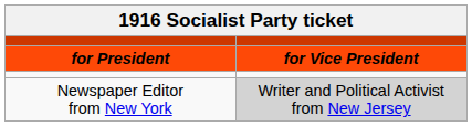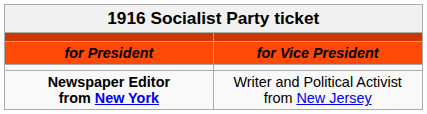Newspaper Editor from New York | column 1: normal -> bold
Newspaper Editor from New York | column 2: lightgrey background -> no background
